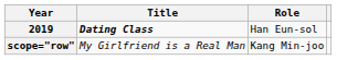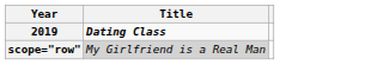- column: Role | Han Eun-sol | Kang Min-joo
scope="row" | Title: no background -> lightgrey background
